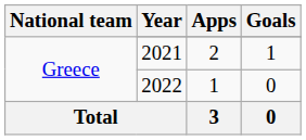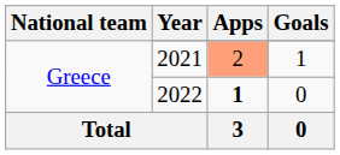2021 | Apps: no background -> lightsalmon background
2022 | Apps: normal -> bold
